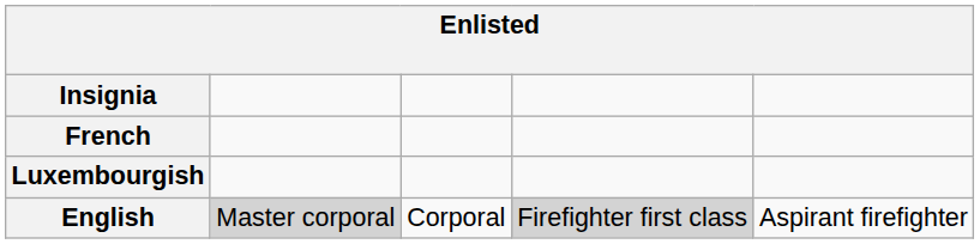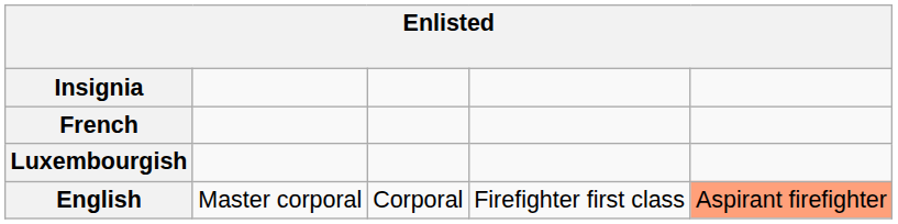English | column 2: lightgrey background -> no background
English | column 4: lightgrey background -> no background
English | column 5: no background -> lightsalmon background
